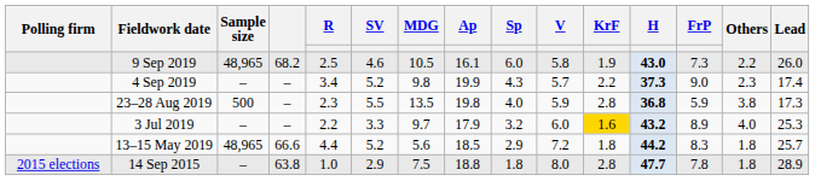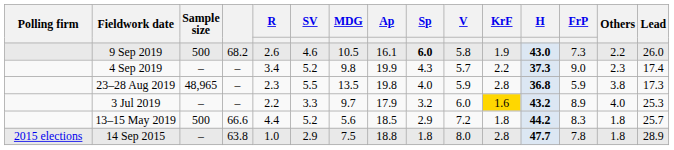9 Sep 2019 | Sample size: 48,965 -> 500
9 Sep 2019 | R: 2.5 -> 2.6
9 Sep 2019 | Sp: normal -> bold
23–28 Aug 2019 | Sample size: 500 -> 48,965
13–15 May 2019 | Sample size: 48,965 -> 500
